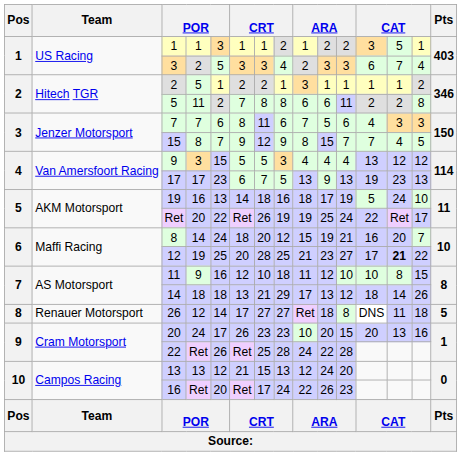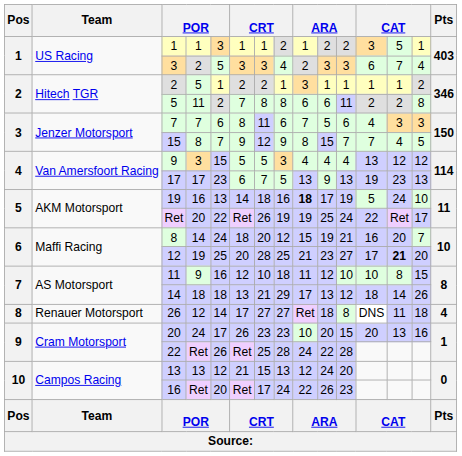row 10 | column 9: normal -> bold
row 13 | column 14: 22 -> 20
row 16 | Pts: 5 -> 4
